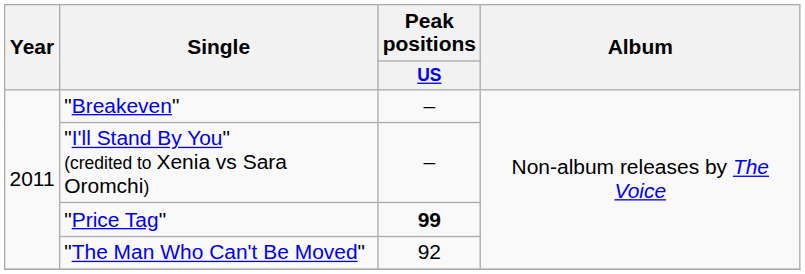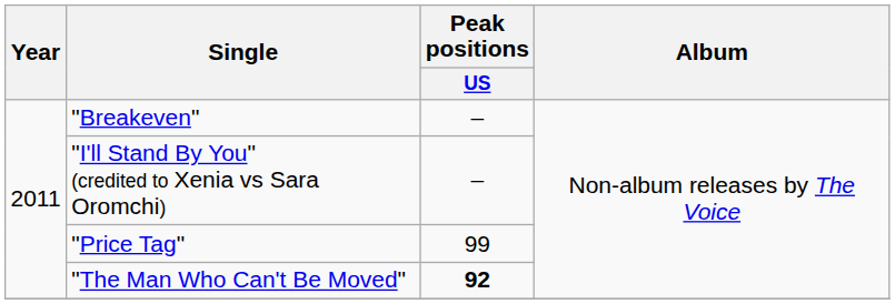"Price Tag" | Peak positions / US: bold -> normal
"The Man Who Can't Be Moved" | Peak positions / US: normal -> bold
